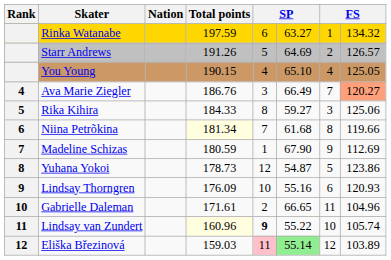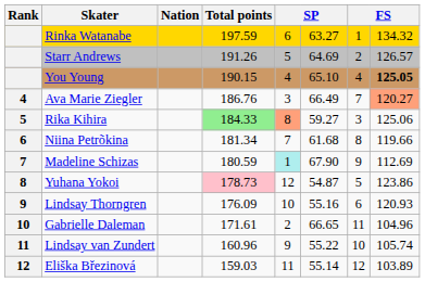You Young | column 8: normal -> bold
Rika Kihira | Total points: no background -> lightgreen background
Rika Kihira | column 5: no background -> lightsalmon background
Niina Petrõkina | Total points: lightyellow background -> no background
Madeline Schizas | column 5: no background -> paleturquoise background
Yuhana Yokoi | Total points: no background -> pink background
Lindsay van Zundert | Total points: lightyellow background -> no background
Lindsay van Zundert | column 5: bold -> normal
Eliška Březinová | column 5: pink background -> no background
Eliška Březinová | column 6: lightgreen background -> no background
